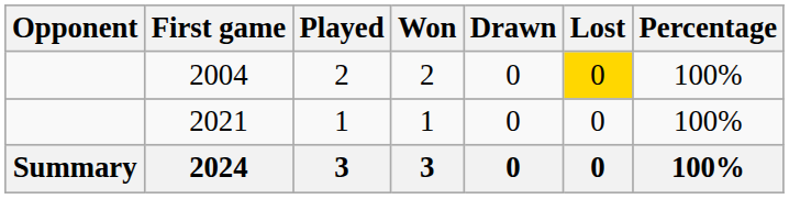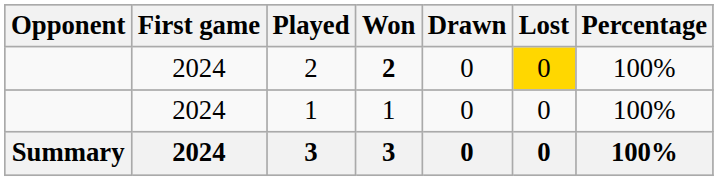row 2 | First game: 2004 -> 2024
row 2 | Won: normal -> bold
row 3 | First game: 2021 -> 2024
